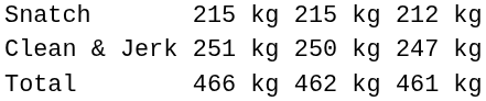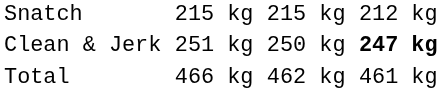Clean & Jerk | column 4: normal -> bold
